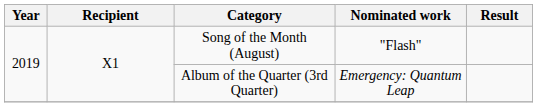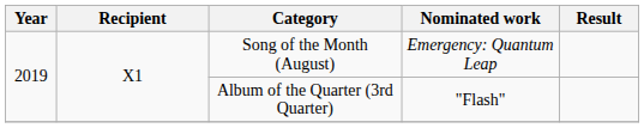Song of the Month (August) | Nominated work: "Flash" -> Emergency: Quantum Leap
Album of the Quarter (3rd Quarter) | Nominated work: Emergency: Quantum Leap -> "Flash"
